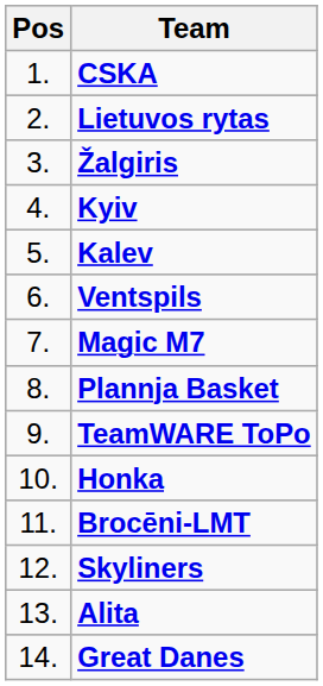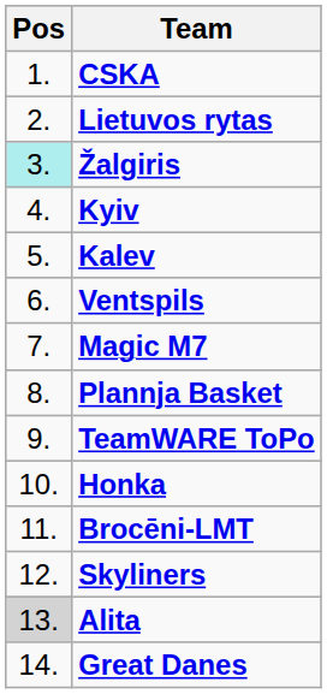Žalgiris | Pos: no background -> paleturquoise background
Alita | Pos: no background -> lightgrey background
